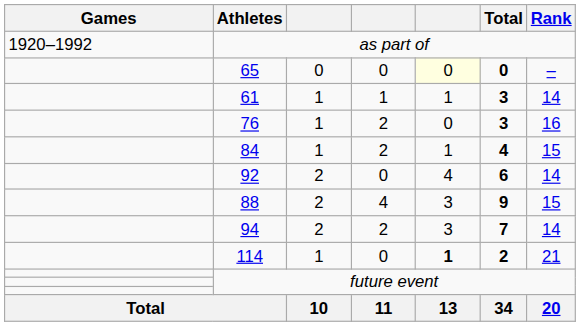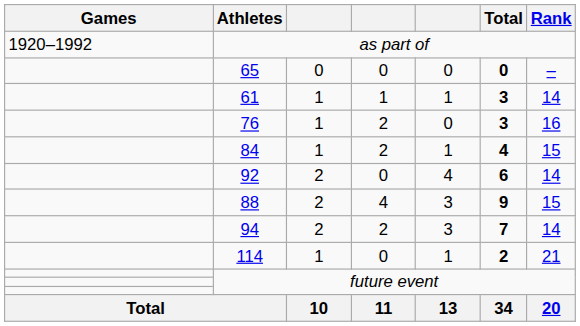65 | column 5: lightyellow background -> no background
114 | column 5: bold -> normal
